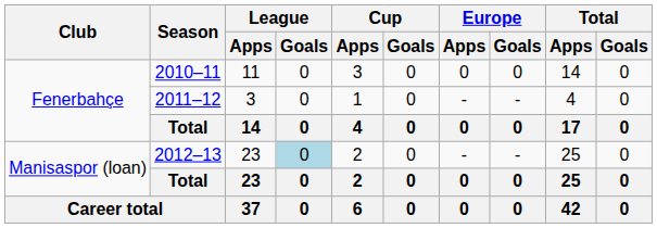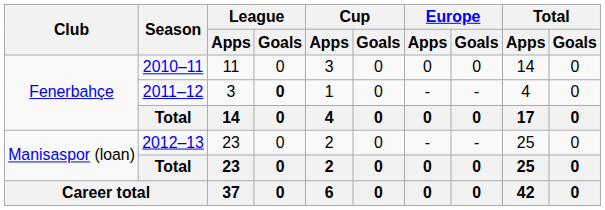2011–12 | League / Goals: normal -> bold
2012–13 | League / Goals: lightblue background -> no background
